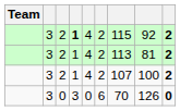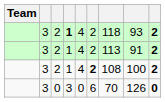row 2 | column 7: 115 -> 118
row 2 | column 8: 92 -> 93
row 3 | column 8: 81 -> 91
row 4 | column 6: normal -> bold
row 4 | column 7: 107 -> 108
